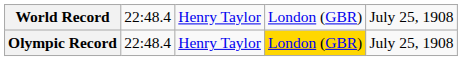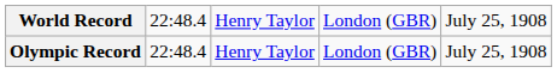Olympic Record | column 4: gold background -> no background
